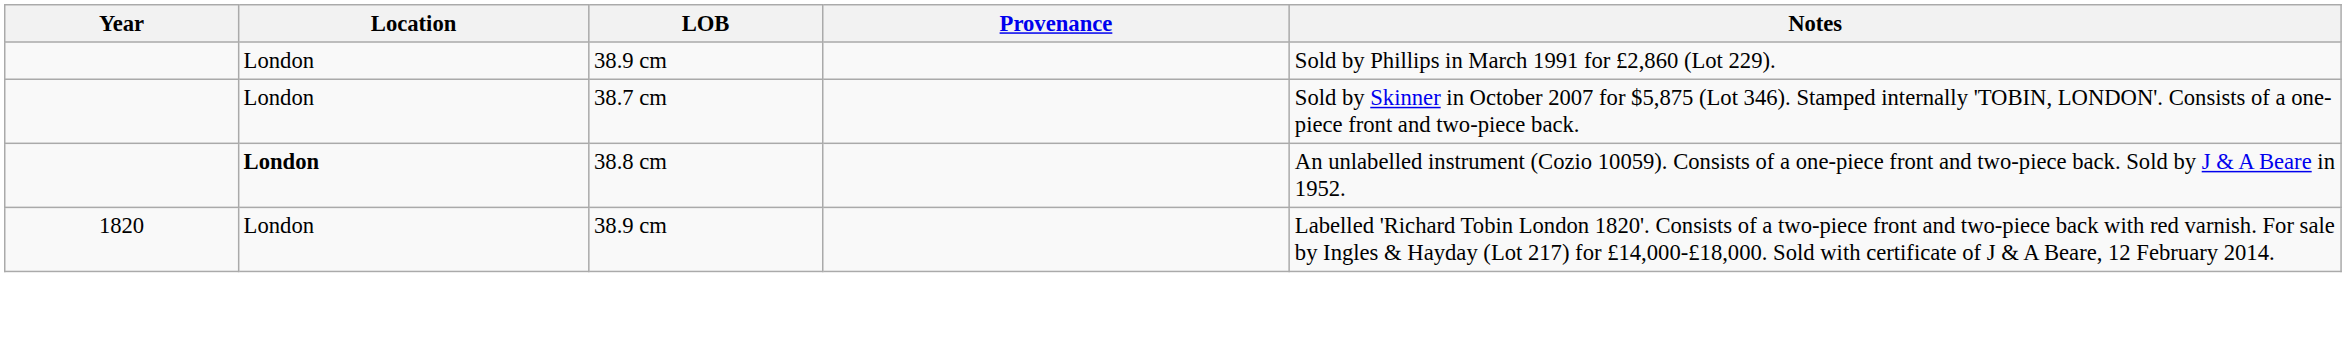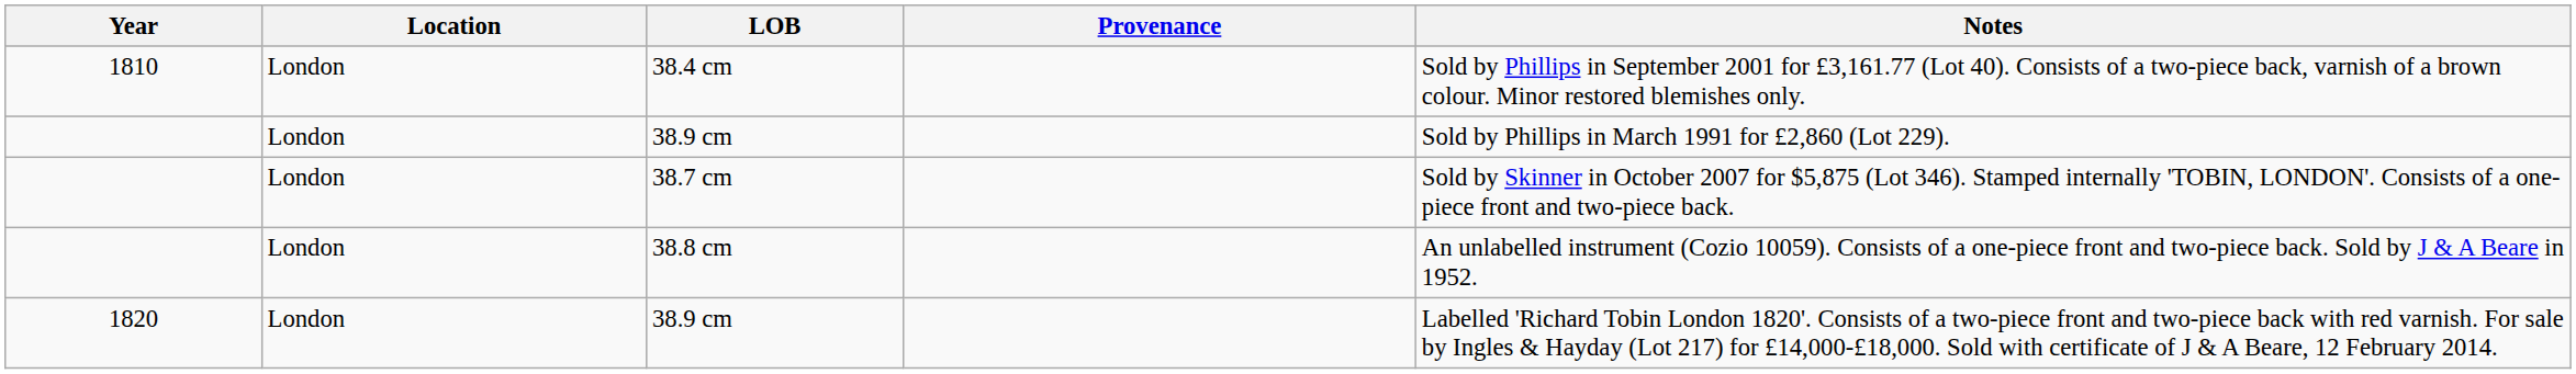+ row: 1810 | London | 38.4 cm | Sold by Phillips in September 2001 for £3,161.77 (Lot 40). Consists of a two-piece back, varnish of a brown colour. Minor restored blemishes only.
38.8 cm | Location: bold -> normal
